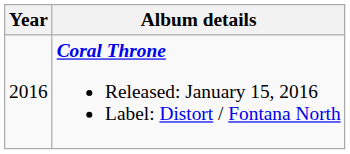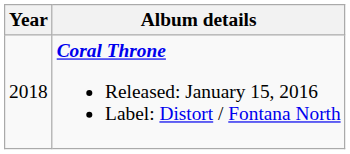row 2 | Year: 2016 -> 2018
